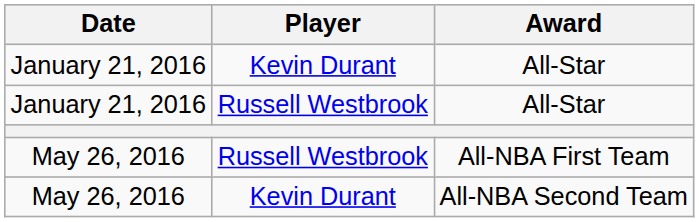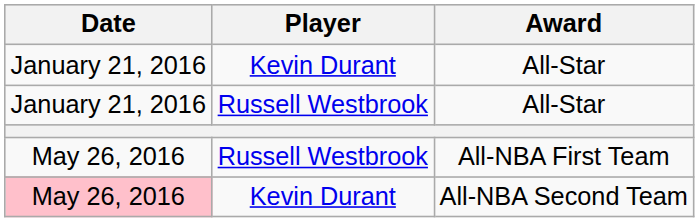row 6 | Date: no background -> pink background
